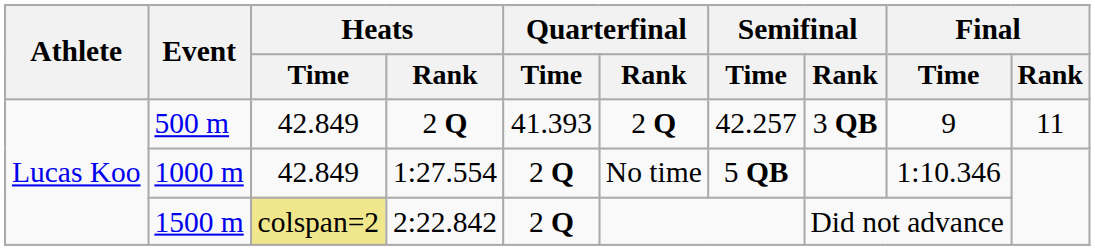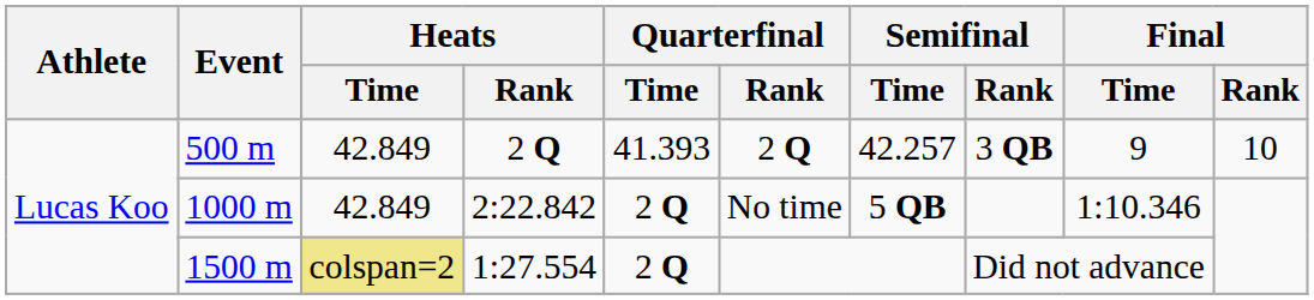500 m | Final / Rank: 11 -> 10
1000 m | Heats / Rank: 1:27.554 -> 2:22.842
1500 m | Heats / Rank: 2:22.842 -> 1:27.554
